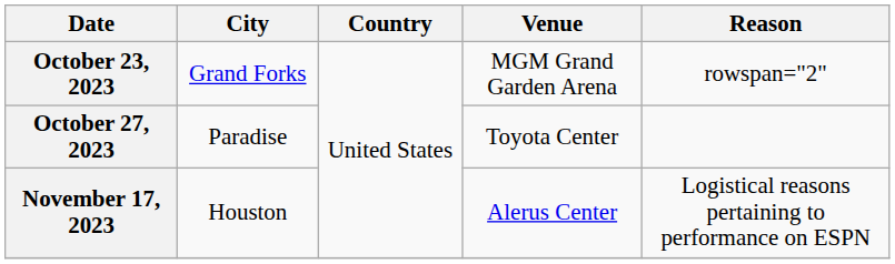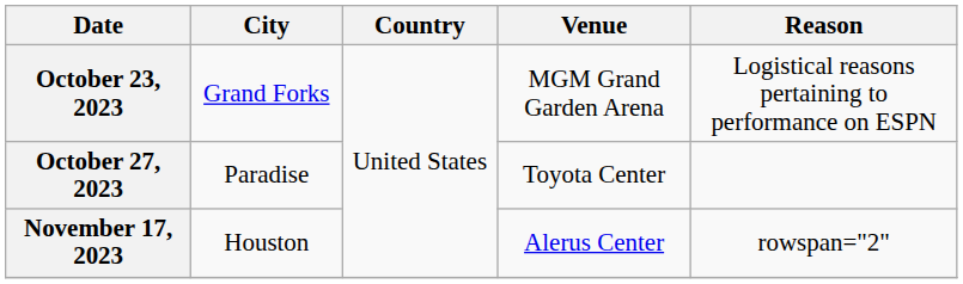October 23, 2023 | Reason: rowspan="2" -> Logistical reasons pertaining to performance on ESPN
November 17, 2023 | Reason: Logistical reasons pertaining to performance on ESPN -> rowspan="2"
